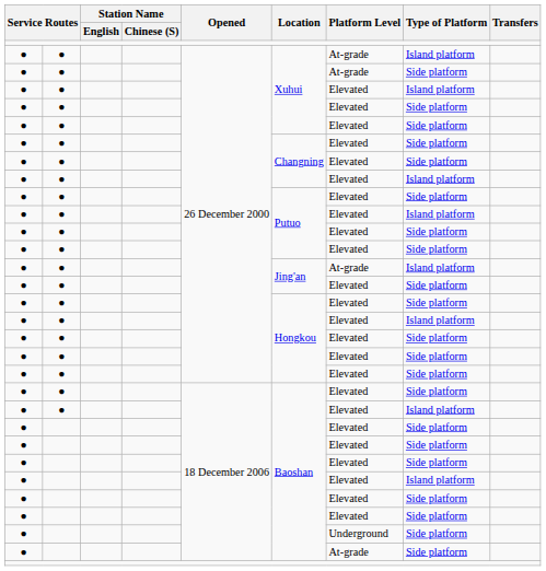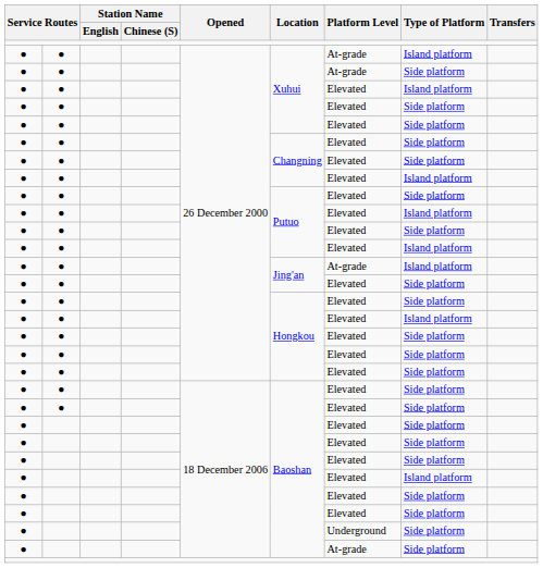row 15 | Type of Platform: Side platform -> Island platform
row 24 | Type of Platform: Island platform -> Side platform
